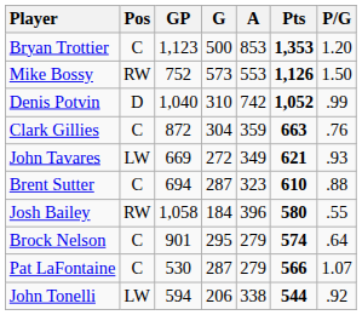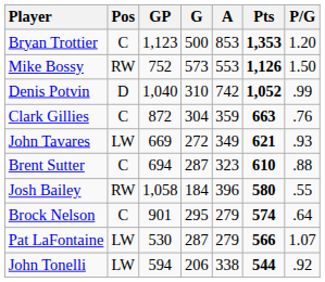Pat LaFontaine | Pos: C -> LW
